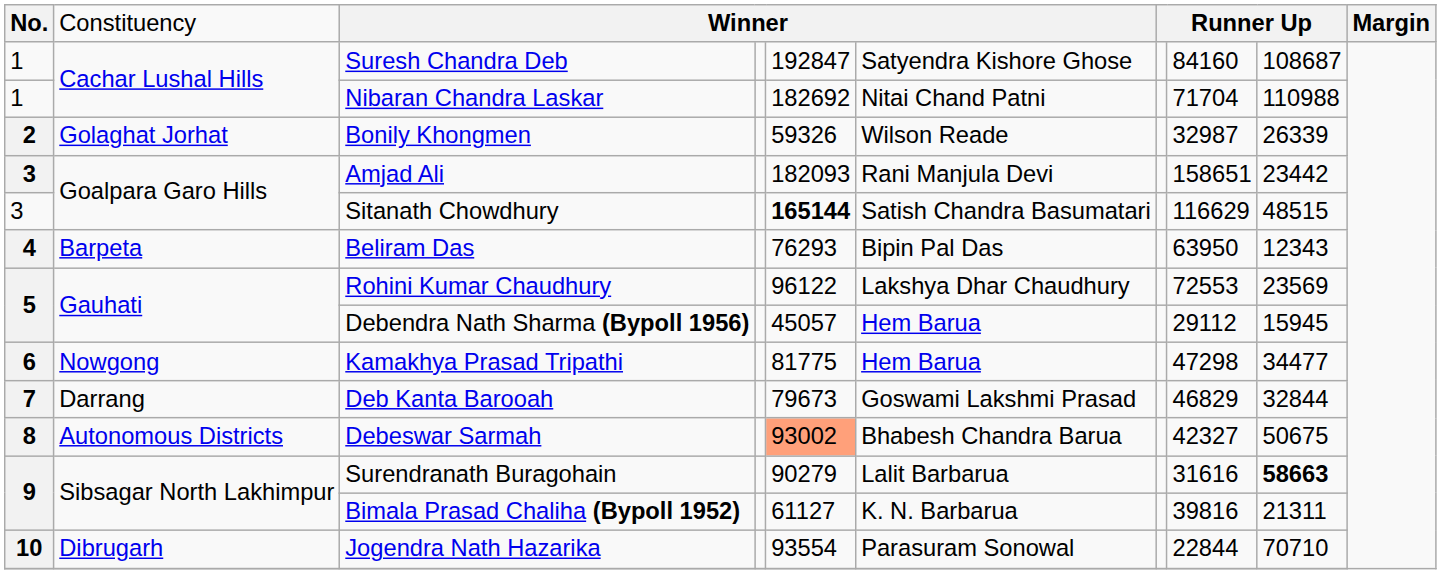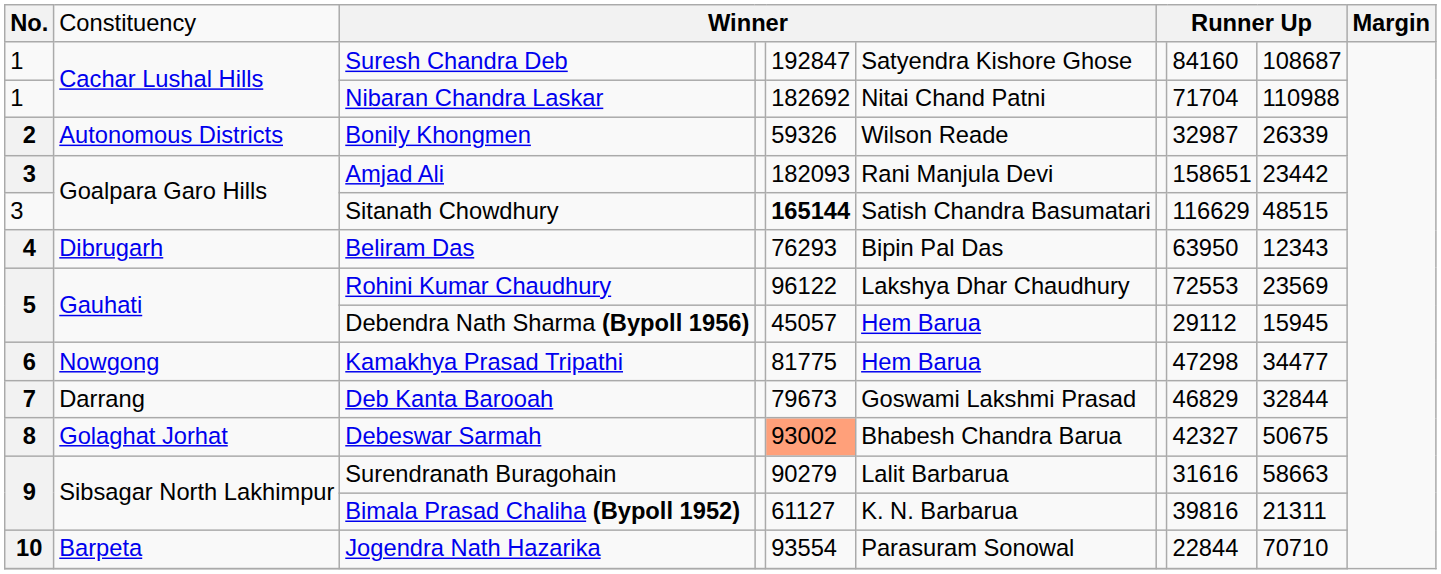Bonily Khongmen | column 2: Golaghat Jorhat -> Autonomous Districts
Beliram Das | column 2: Barpeta -> Dibrugarh
Debeswar Sarmah | column 2: Autonomous Districts -> Golaghat Jorhat
Surendranath Buragohain | column 9: bold -> normal
Jogendra Nath Hazarika | column 2: Dibrugarh -> Barpeta
